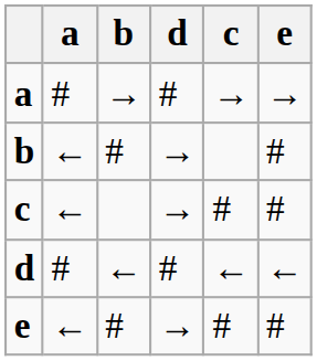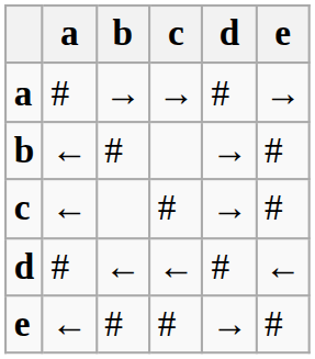columns swapped: c <-> d
